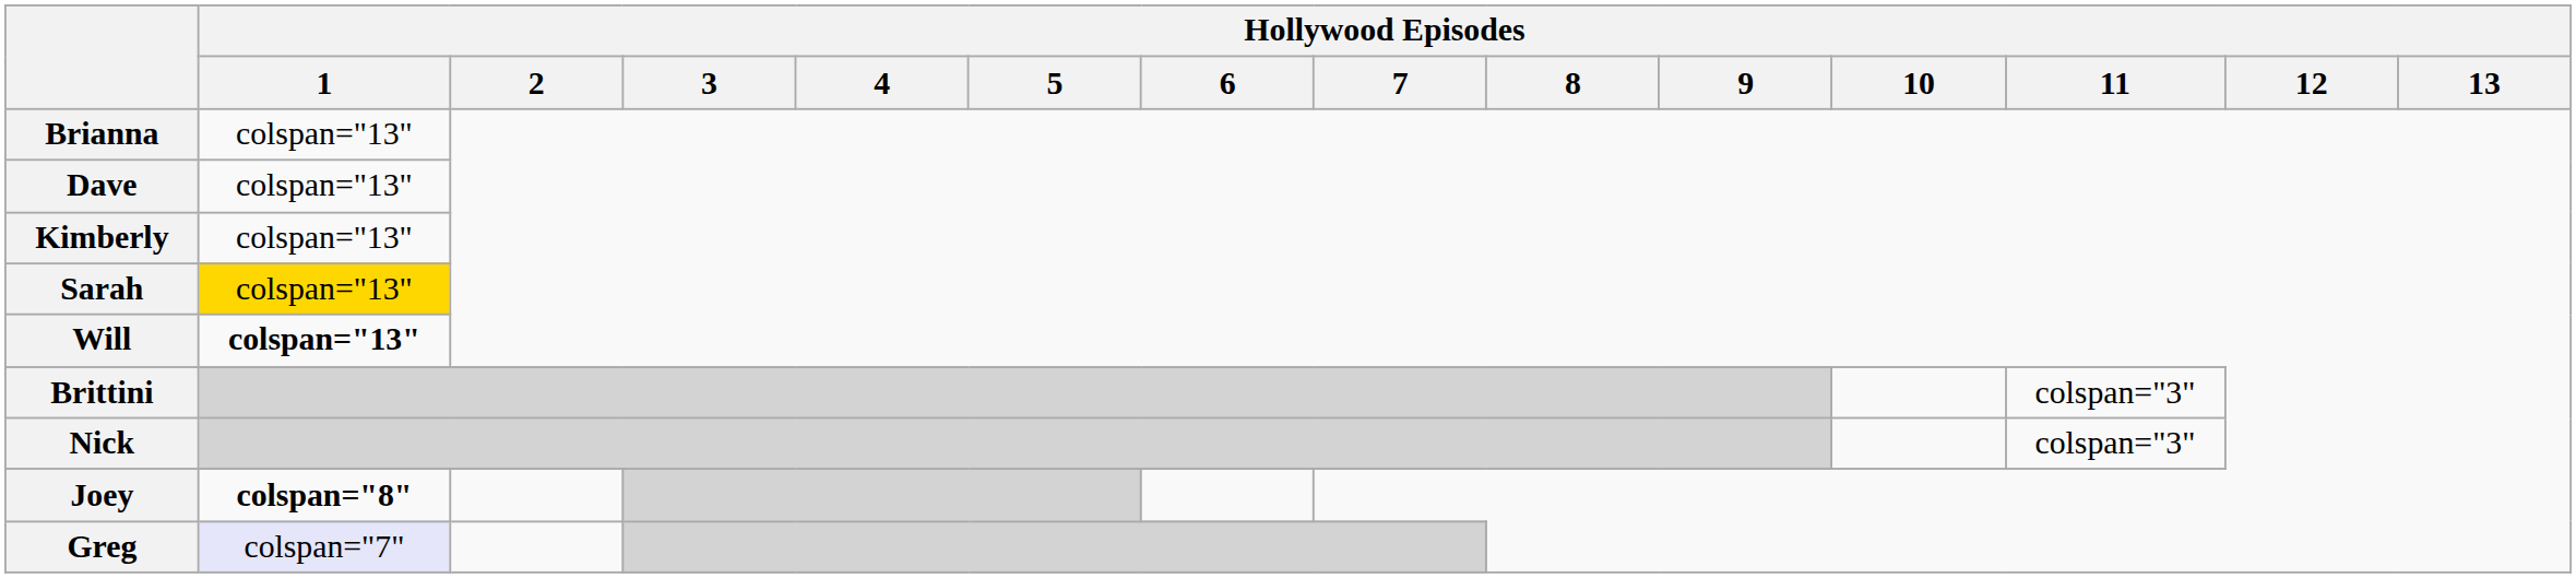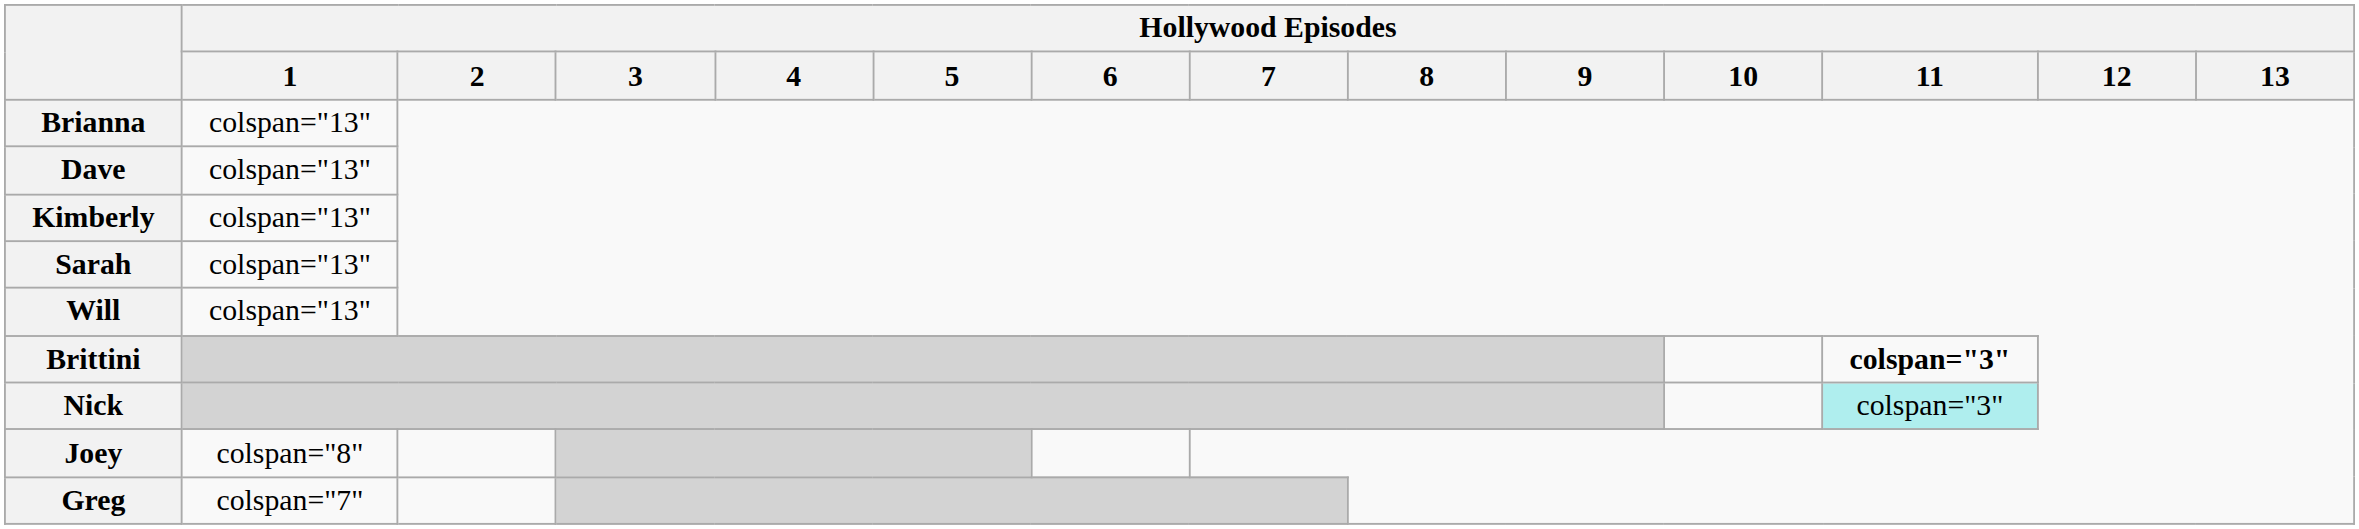Sarah | Hollywood Episodes / 1: gold background -> no background
Will | Hollywood Episodes / 1: bold -> normal
Brittini | Hollywood Episodes / 11: normal -> bold
Nick | Hollywood Episodes / 11: no background -> paleturquoise background
Joey | Hollywood Episodes / 1: bold -> normal
Greg | Hollywood Episodes / 1: lavender background -> no background
